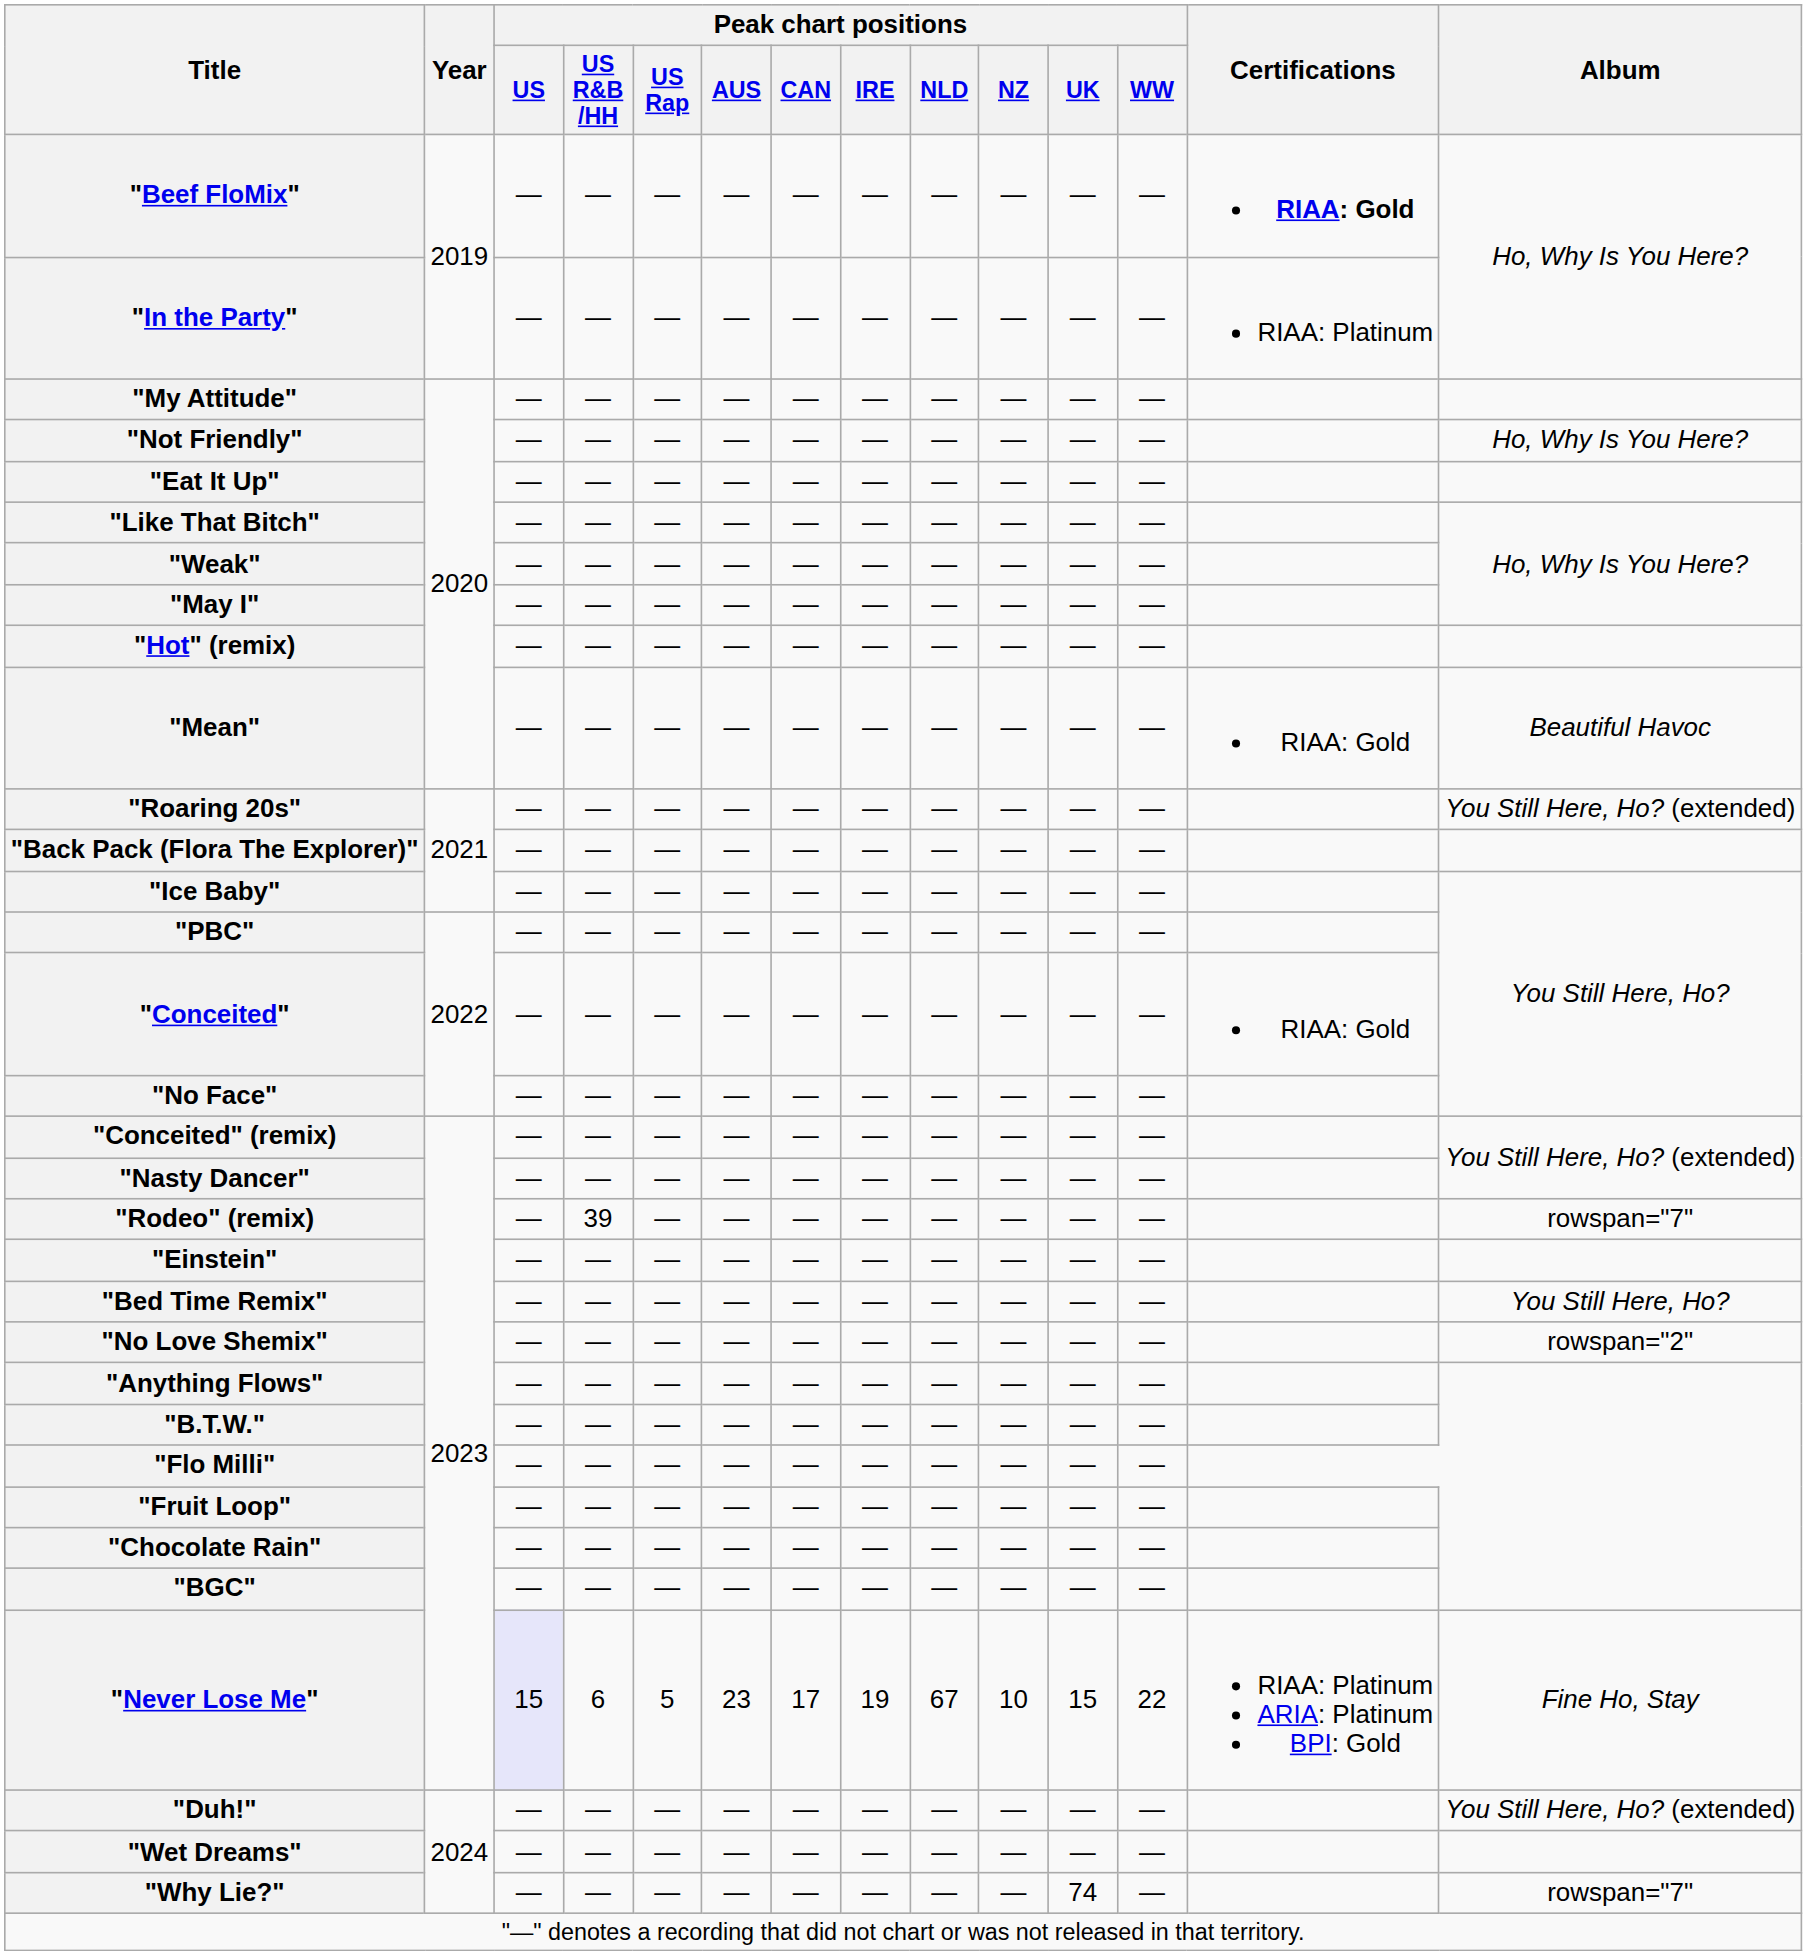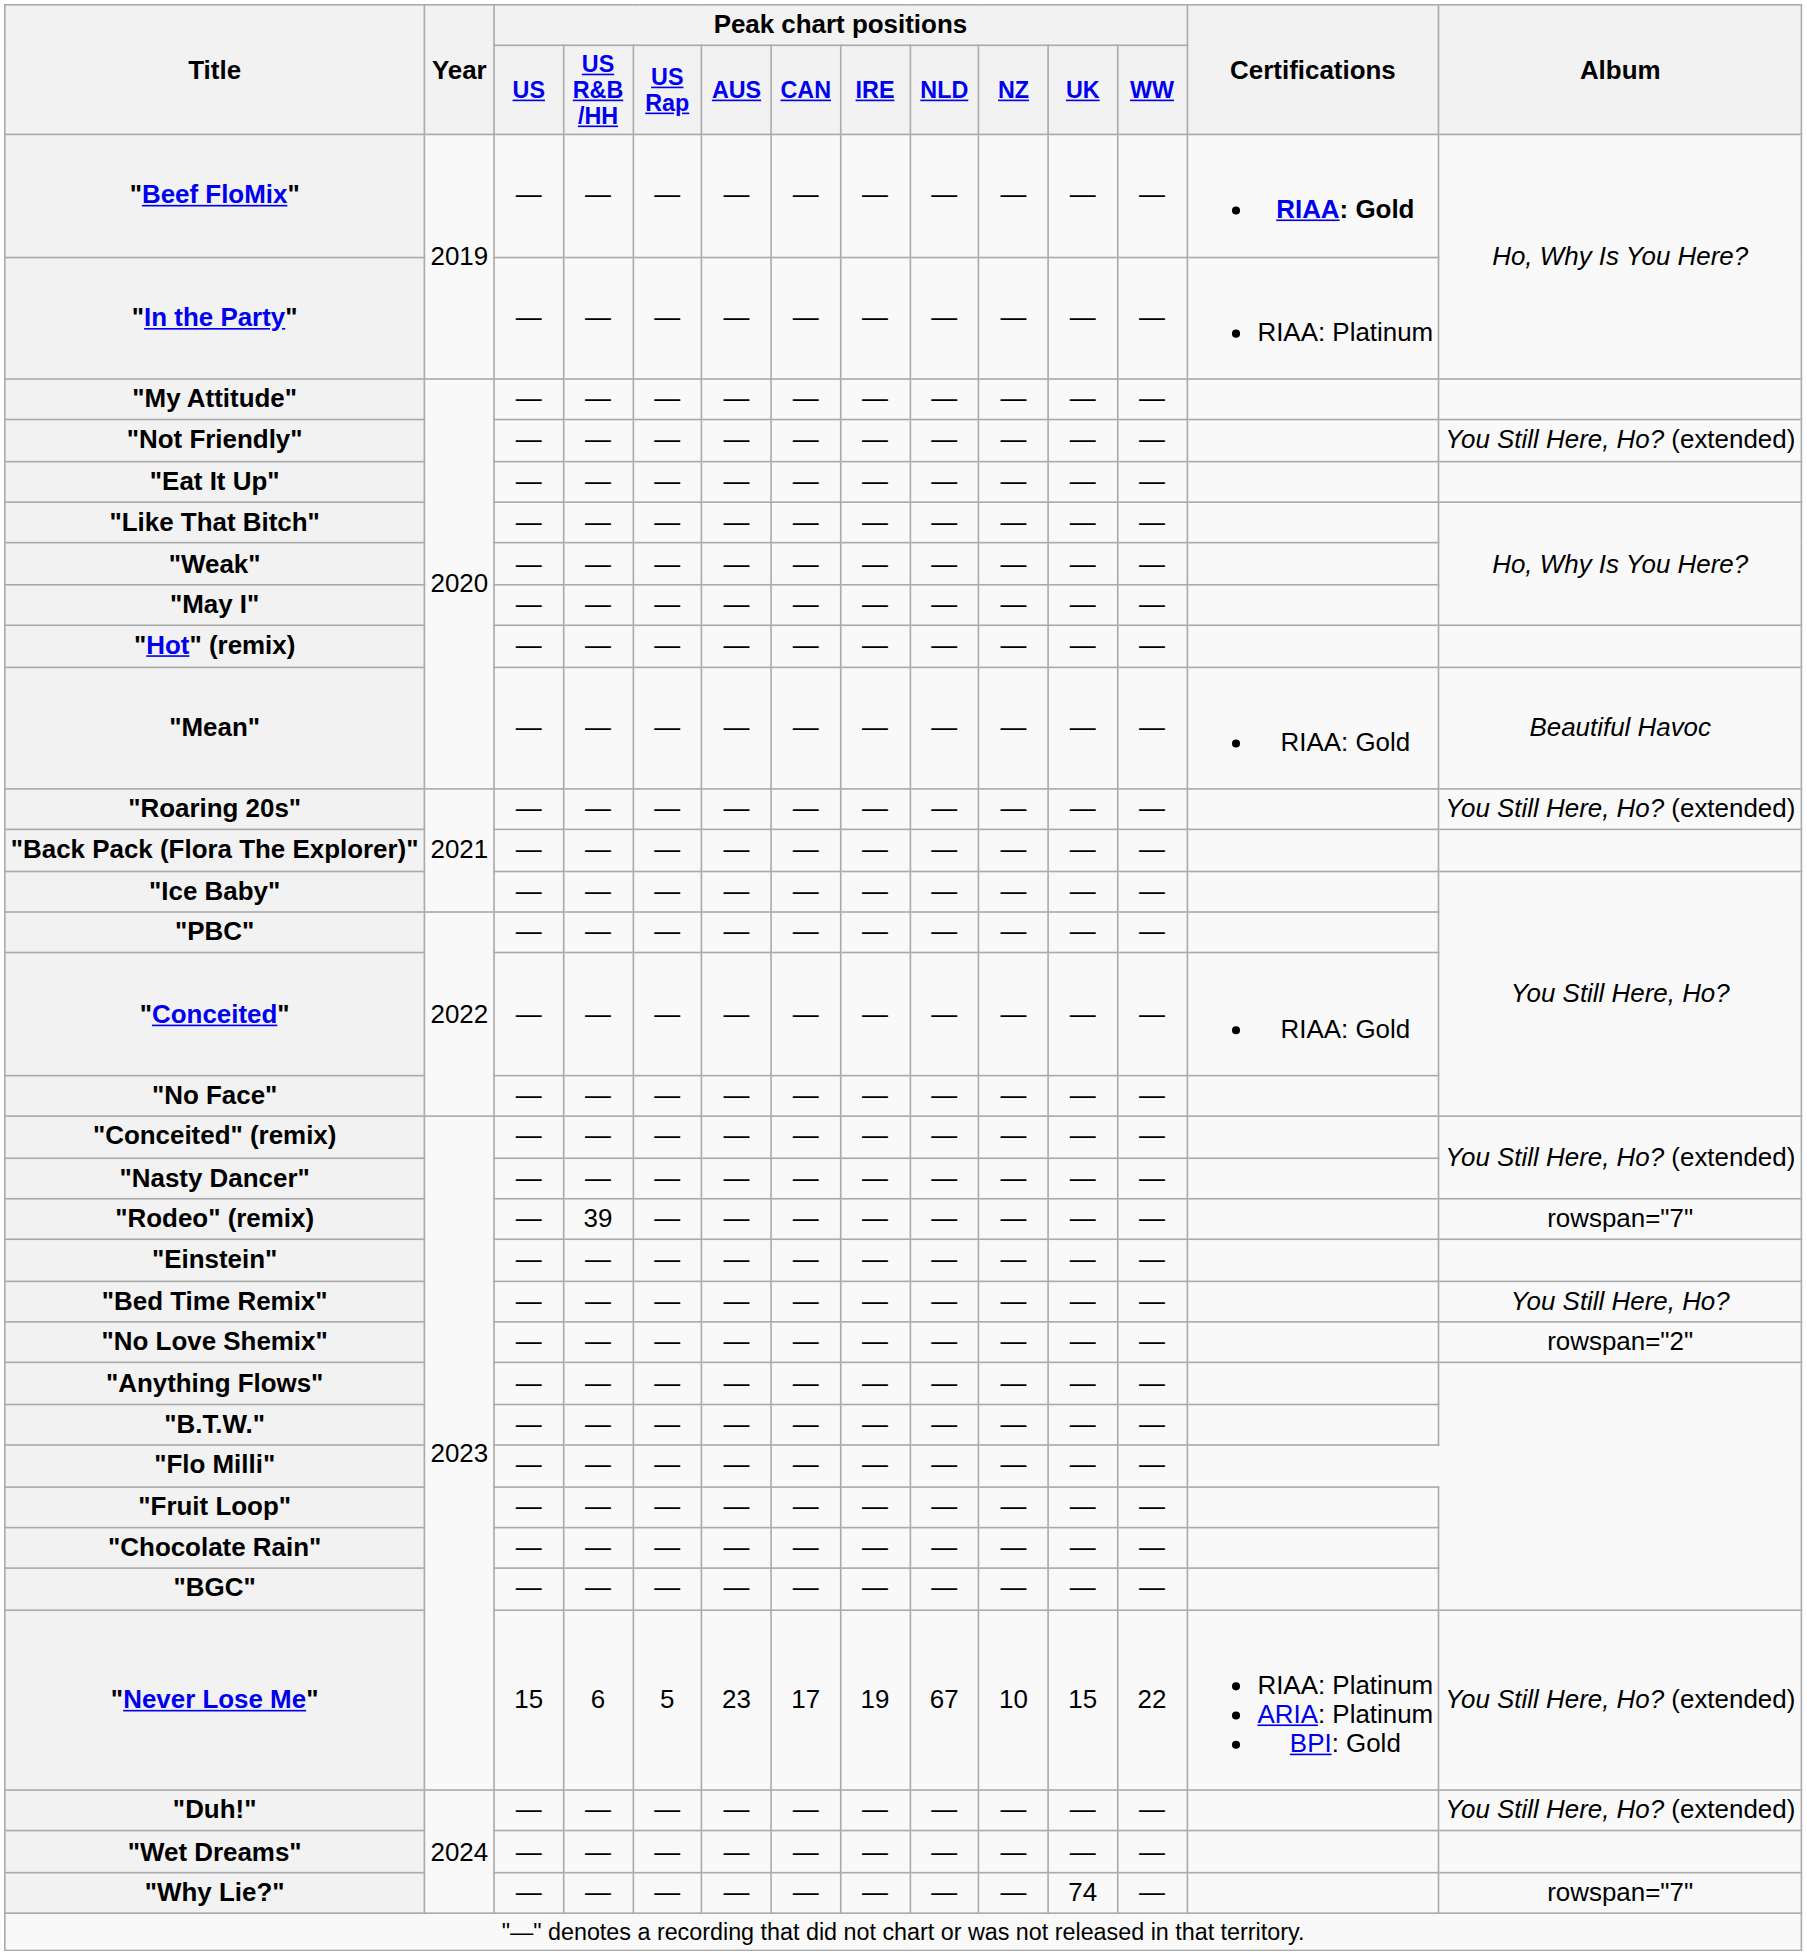"Not Friendly" | Album: Ho, Why Is You Here? -> You Still Here, Ho? (extended)
"Never Lose Me" | Peak chart positions / US: lavender background -> no background
"Never Lose Me" | Album: Fine Ho, Stay -> You Still Here, Ho? (extended)
